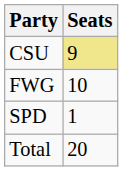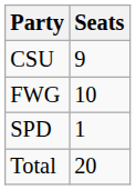CSU | Seats: khaki background -> no background
